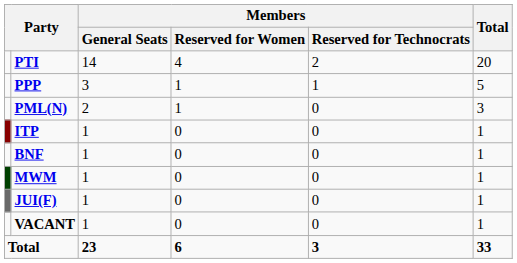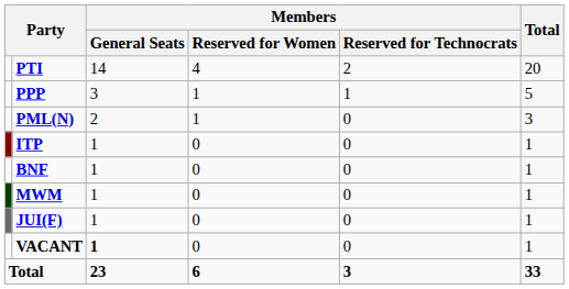VACANT | Members / General Seats: normal -> bold
